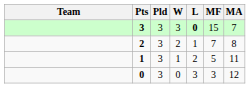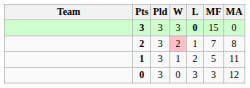row 2 | MA: 7 -> 0
row 3 | W: no background -> pink background
